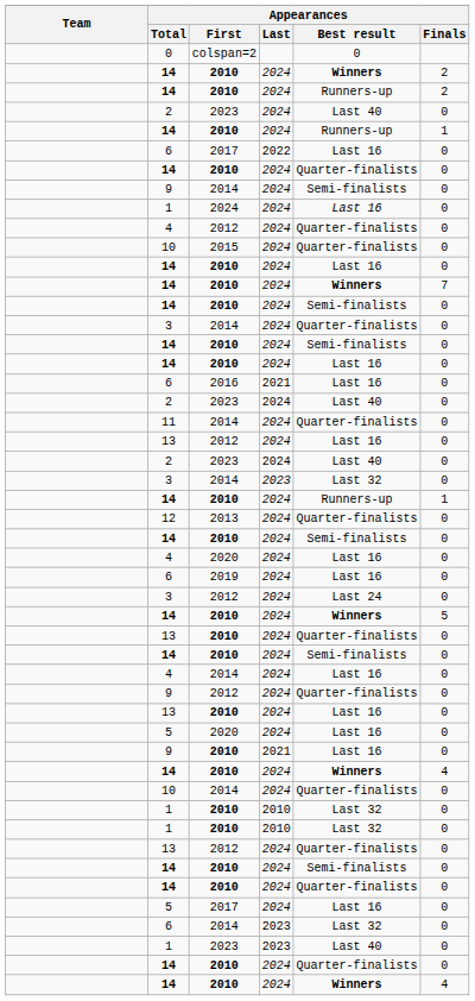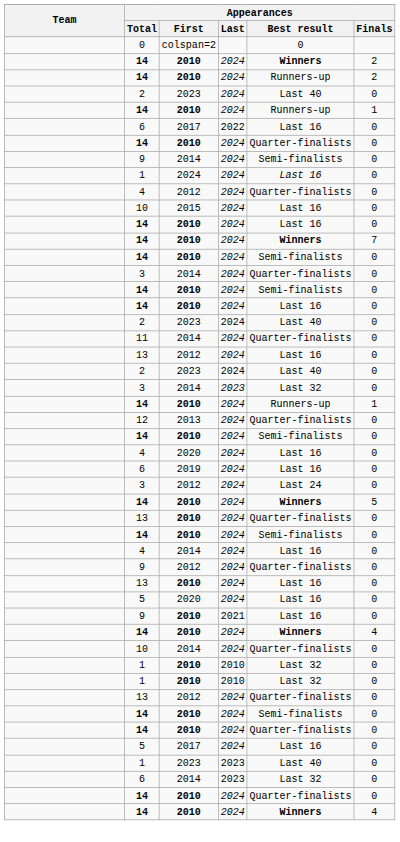10 / 2015 | Appearances / Best result: Quarter-finalists -> Last 16
- row: 6 | 2016 | 2021 | Last 16 | 0
rows swapped: 6 / 2014 <-> 1 / 2023
